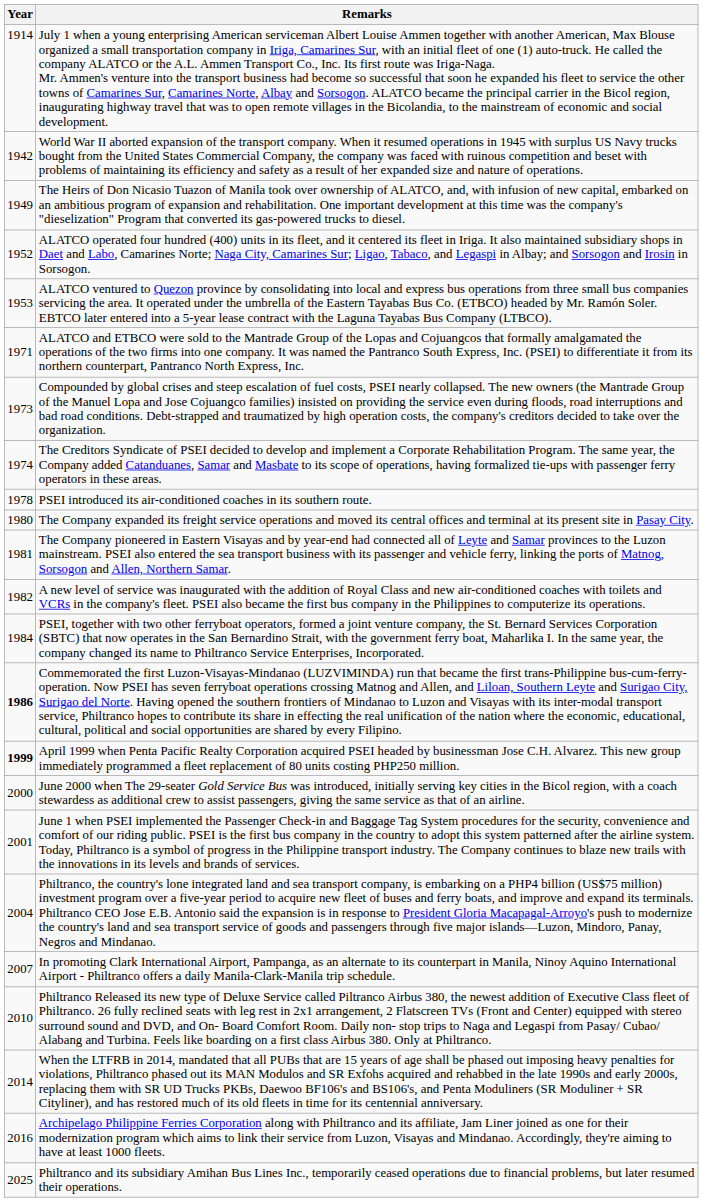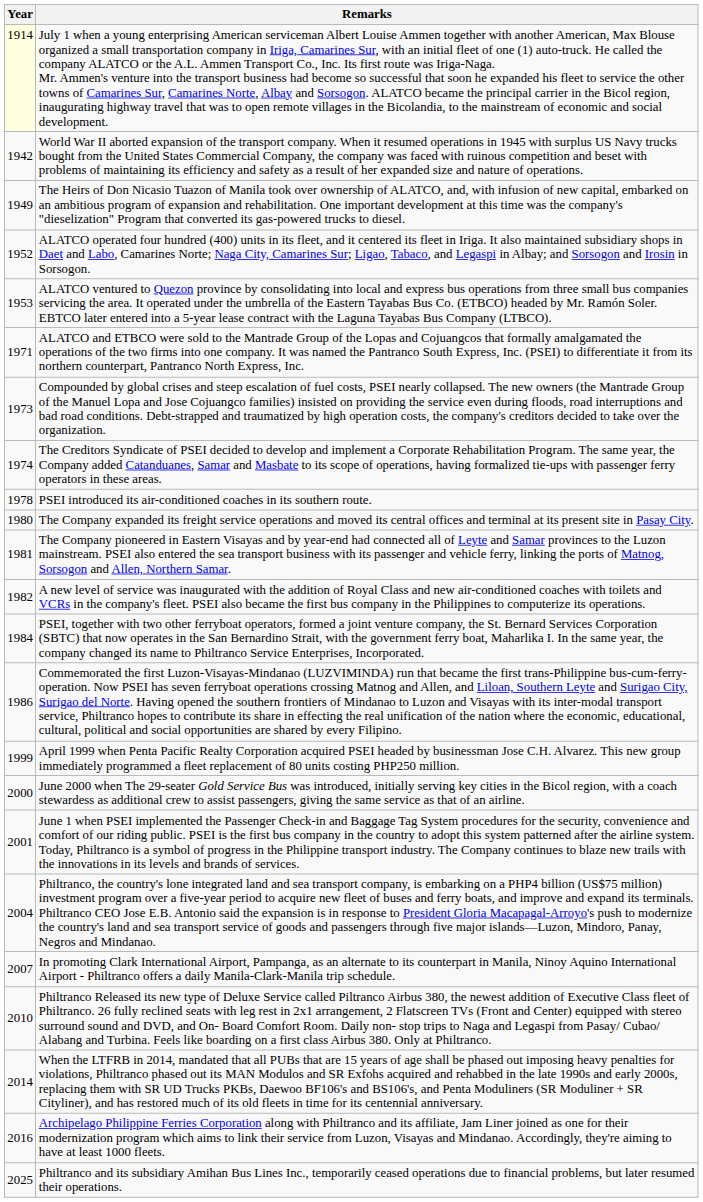row 2 | Year: no background -> lightyellow background
row 15 | Year: bold -> normal
row 16 | Year: bold -> normal
